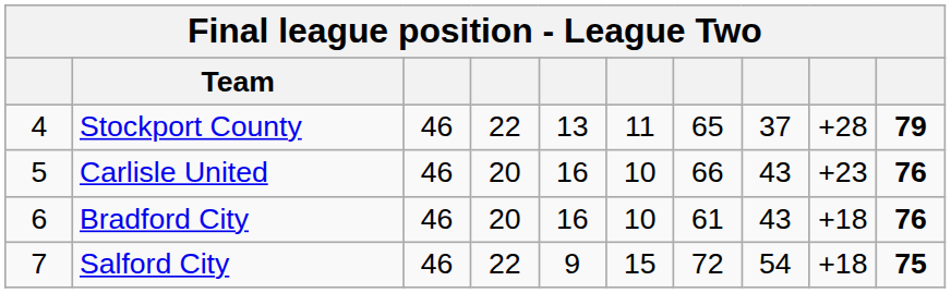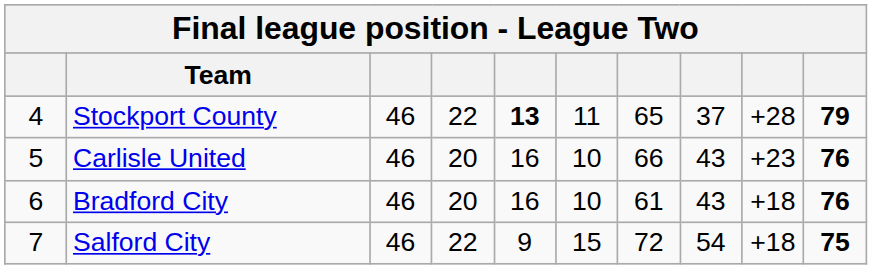Stockport County | column 5: normal -> bold
